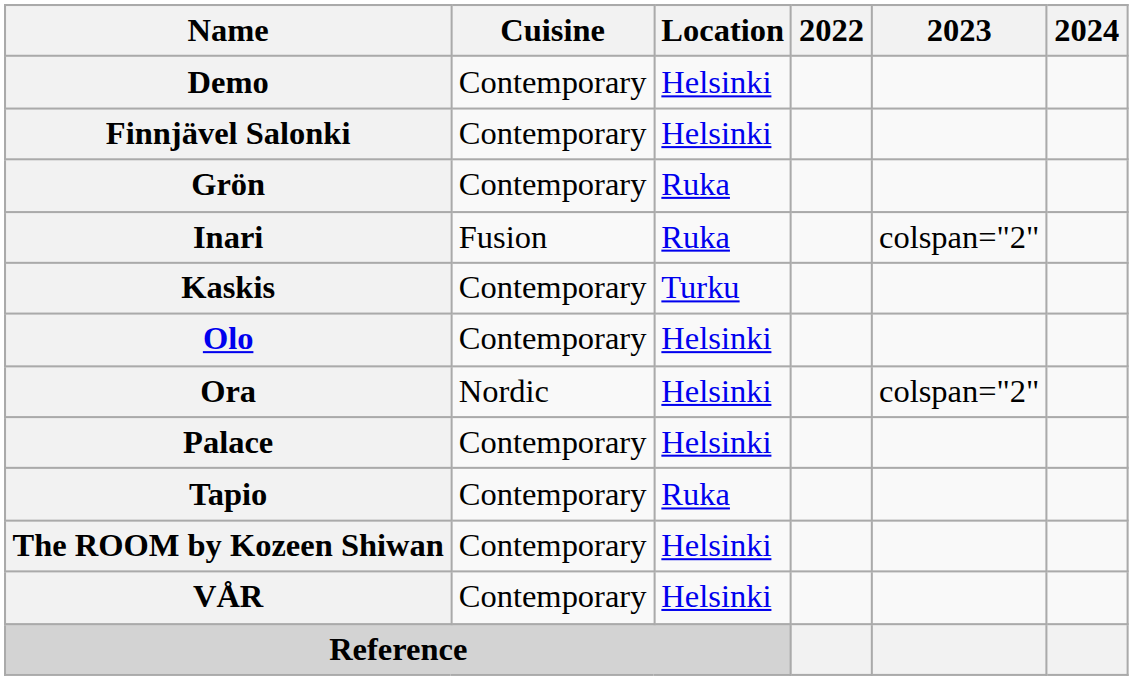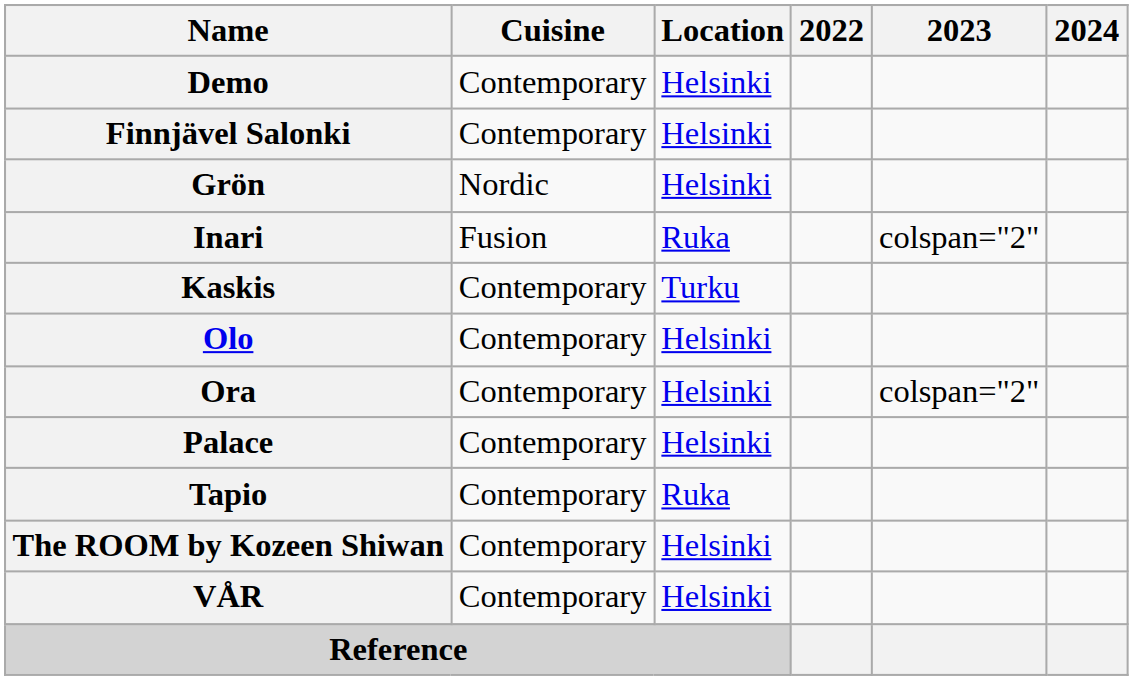Grön | Cuisine: Contemporary -> Nordic
Grön | Location: Ruka -> Helsinki
Ora | Cuisine: Nordic -> Contemporary
